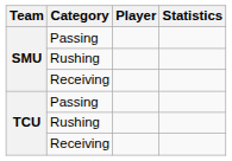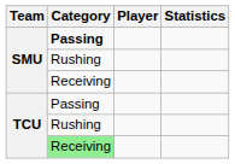SMU / Passing | Category: normal -> bold
TCU / Receiving | Category: no background -> lightgreen background
